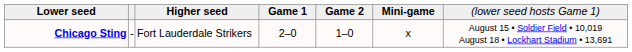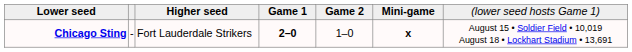Chicago Sting | column 4: normal -> bold
Chicago Sting | column 6: normal -> bold
